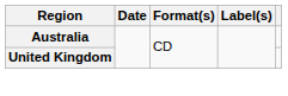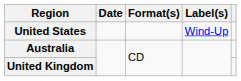+ row: United States | Wind-Up
